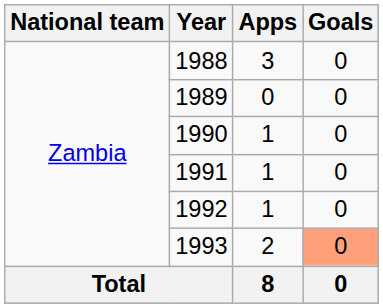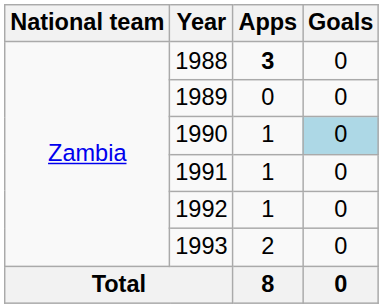1988 | Apps: normal -> bold
1990 | Goals: no background -> lightblue background
1993 | Goals: lightsalmon background -> no background
